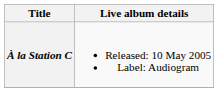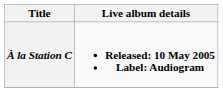À la Station C | Live album details: normal -> bold
